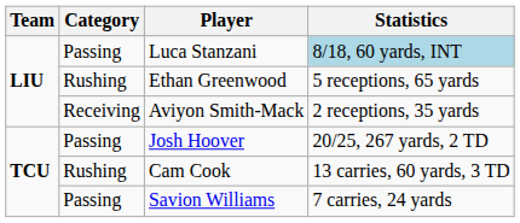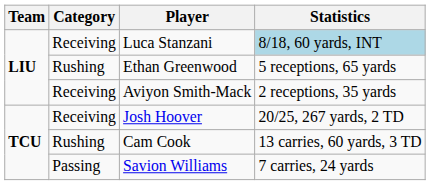Luca Stanzani | Category: Passing -> Receiving
Josh Hoover | Category: Passing -> Receiving
